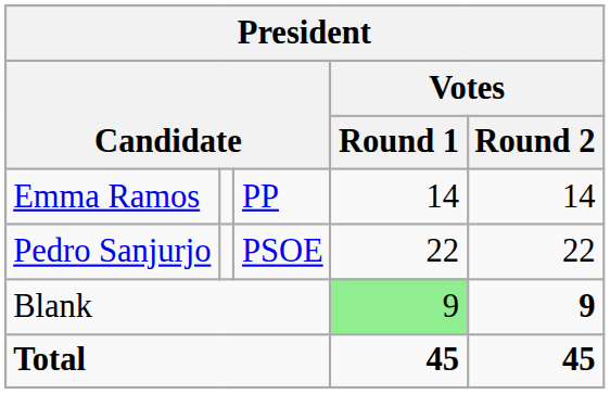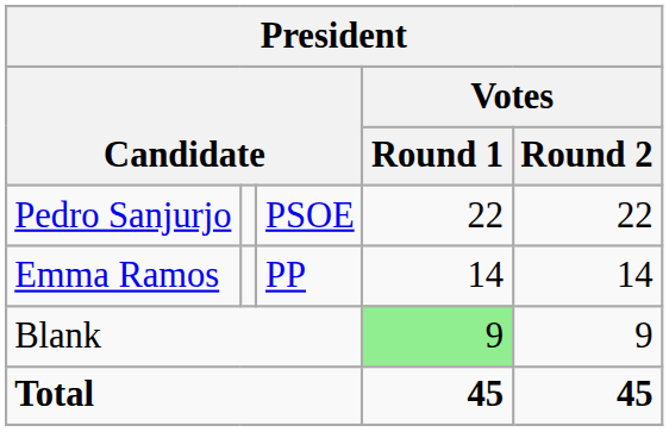rows swapped: Pedro Sanjurjo <-> Emma Ramos
Blank | Votes / Round 2: bold -> normal
